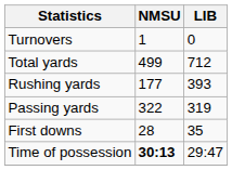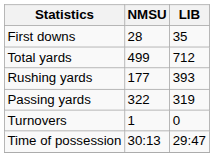rows swapped: First downs <-> Turnovers
Time of possession | NMSU: bold -> normal
